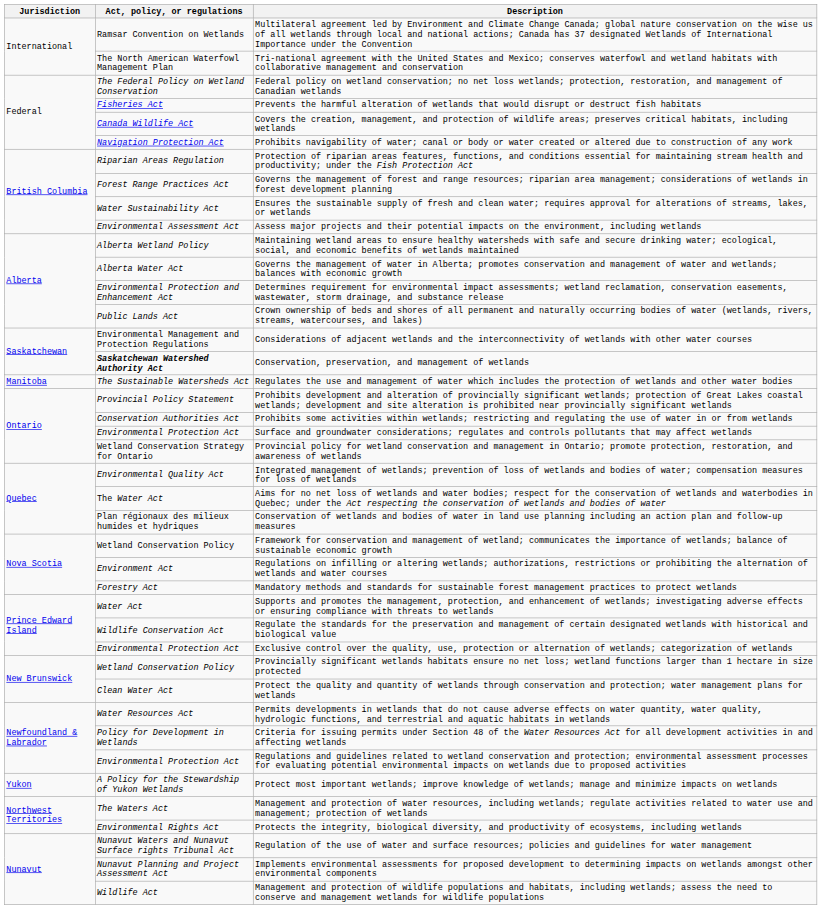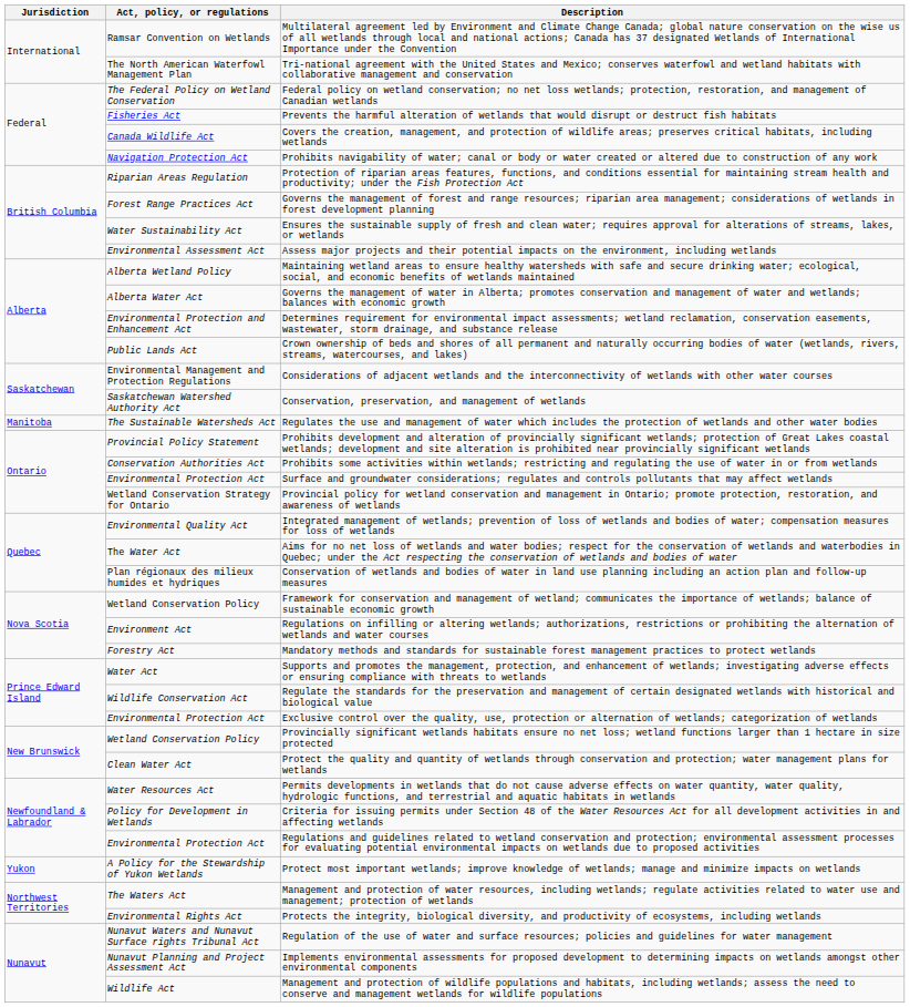Conservation, preservation, and management of wetlands | Act, policy, or regulations: bold -> normal
